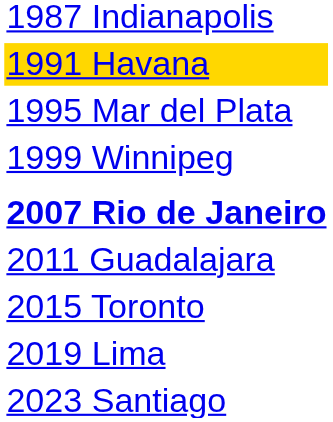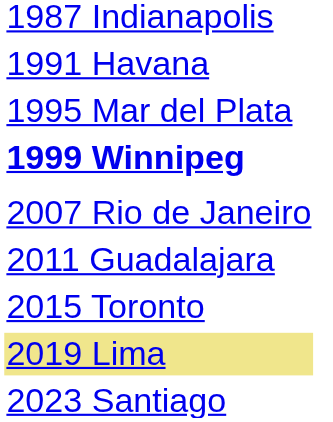1991 Havana | column 1: gold background -> no background
1999 Winnipeg | column 1: normal -> bold
2007 Rio de Janeiro | column 1: bold -> normal
2019 Lima | column 1: no background -> khaki background
